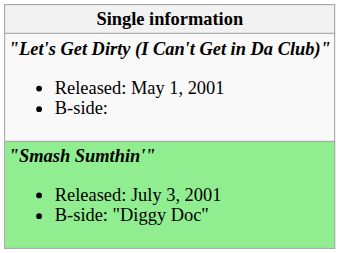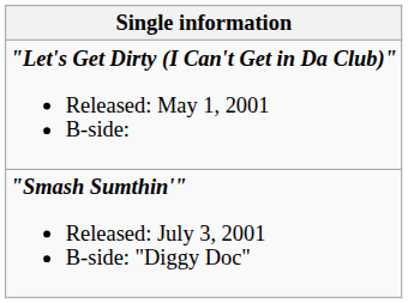row 3 | column 1: lightgreen background -> no background
